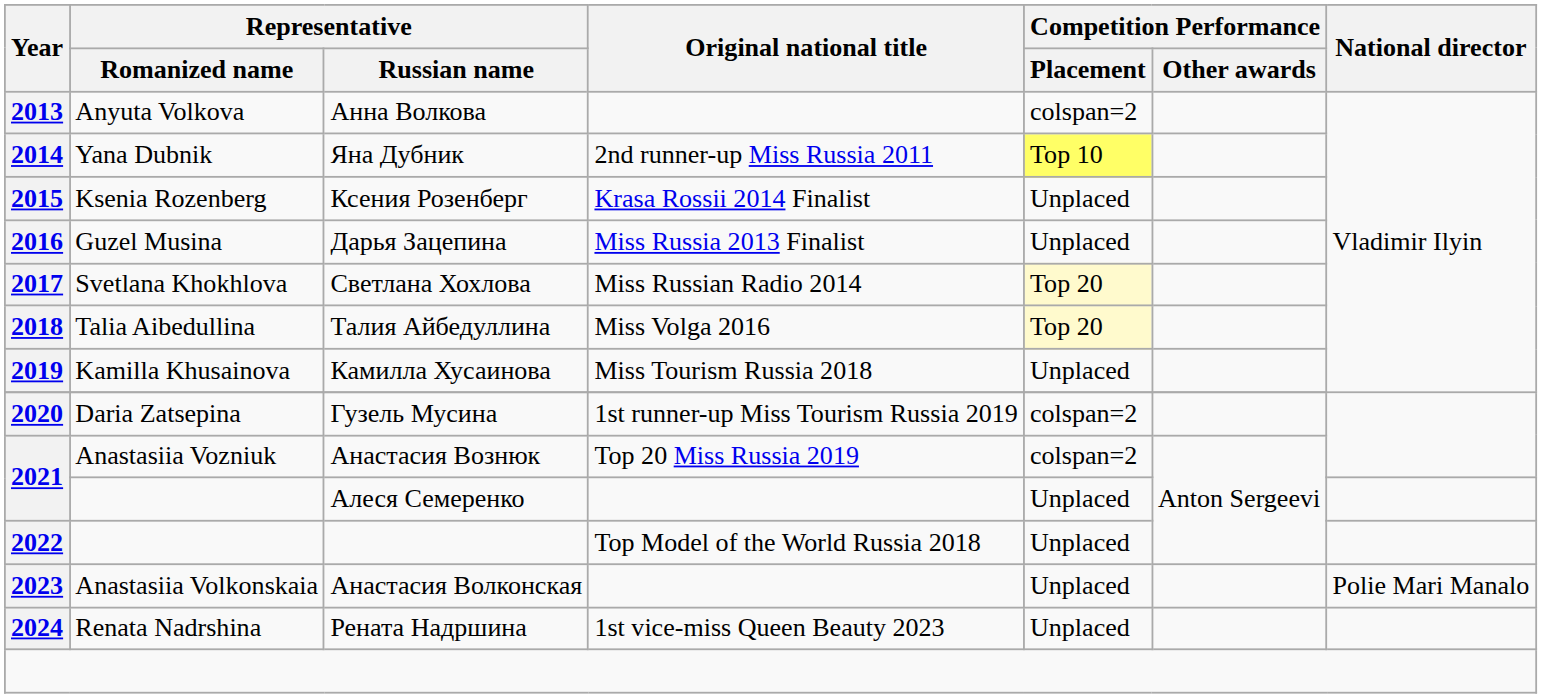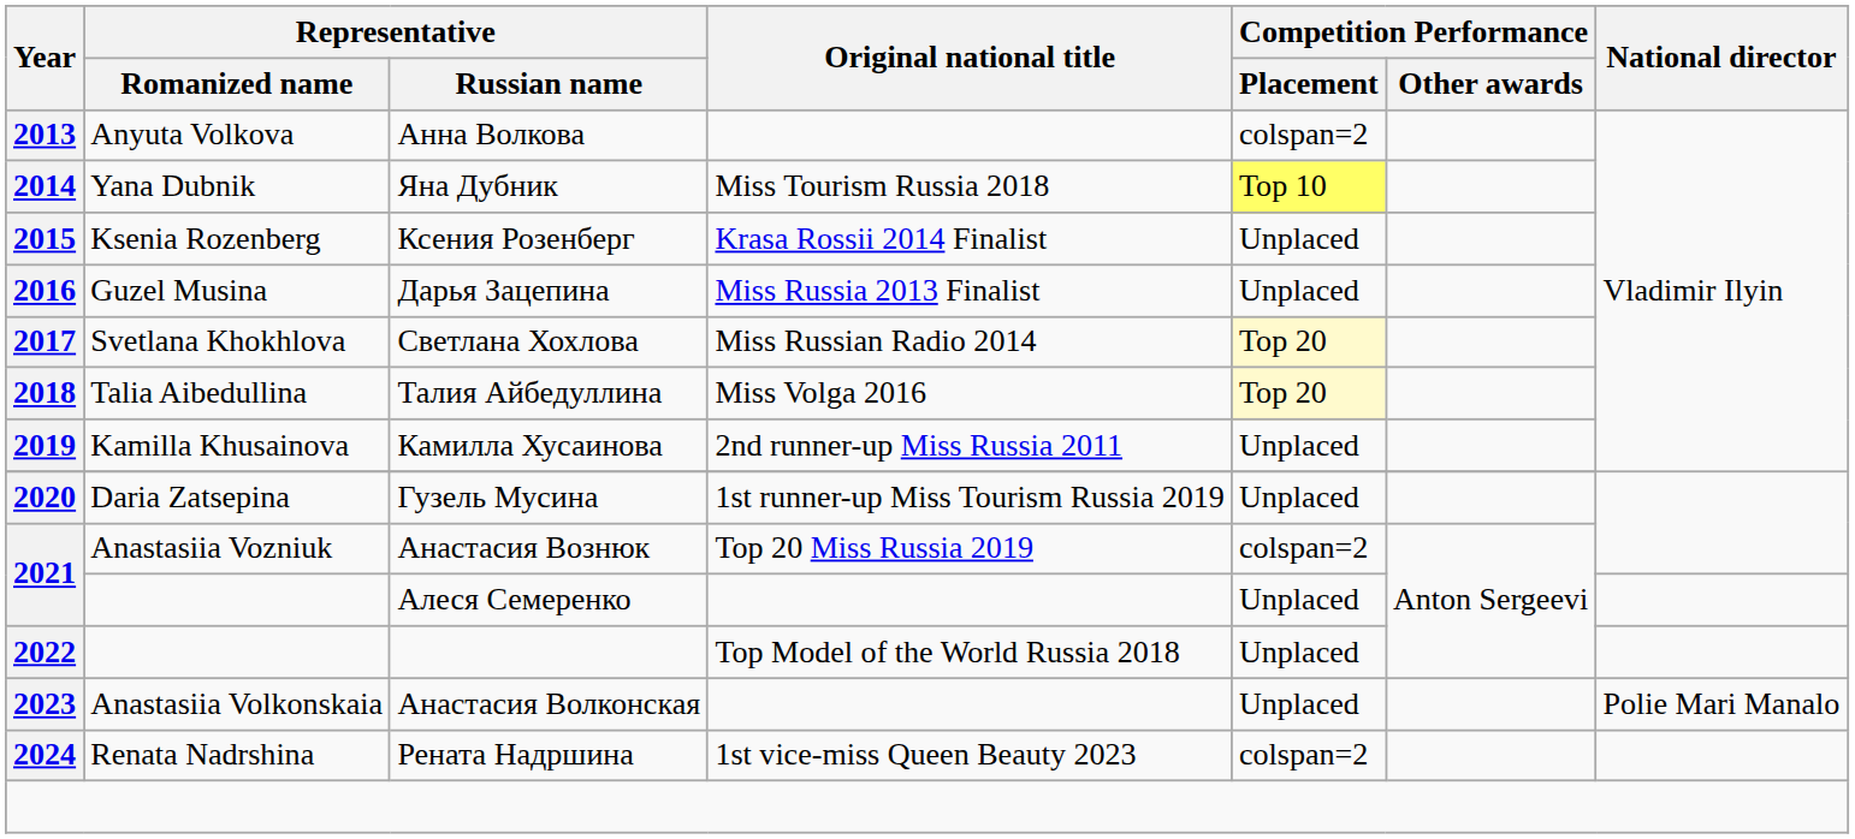2014 | Original national title: 2nd runner-up Miss Russia 2011 -> Miss Tourism Russia 2018
2019 | Original national title: Miss Tourism Russia 2018 -> 2nd runner-up Miss Russia 2011
2020 | Competition Performance / Placement: colspan=2 -> Unplaced
2024 | Competition Performance / Placement: Unplaced -> colspan=2
